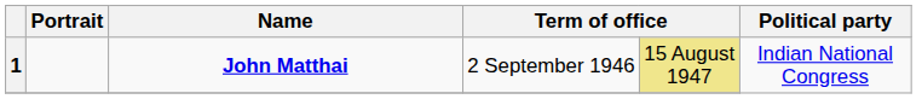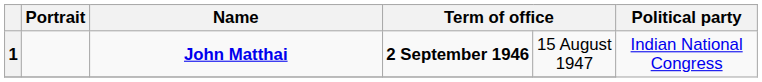1 | column 4: normal -> bold
1 | column 5: khaki background -> no background
